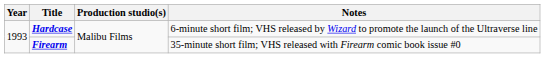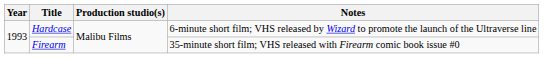Hardcase | Title: bold -> normal
Firearm | Title: bold -> normal
